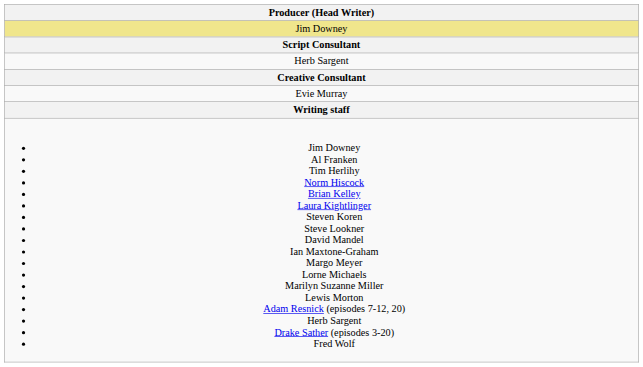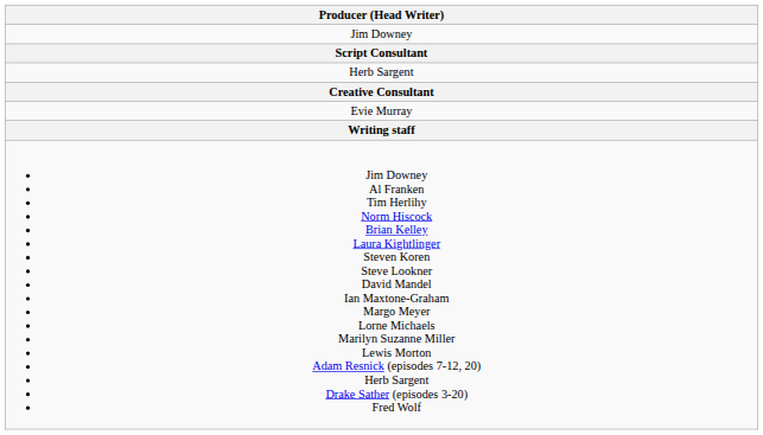row 2 | column 1: khaki background -> no background
